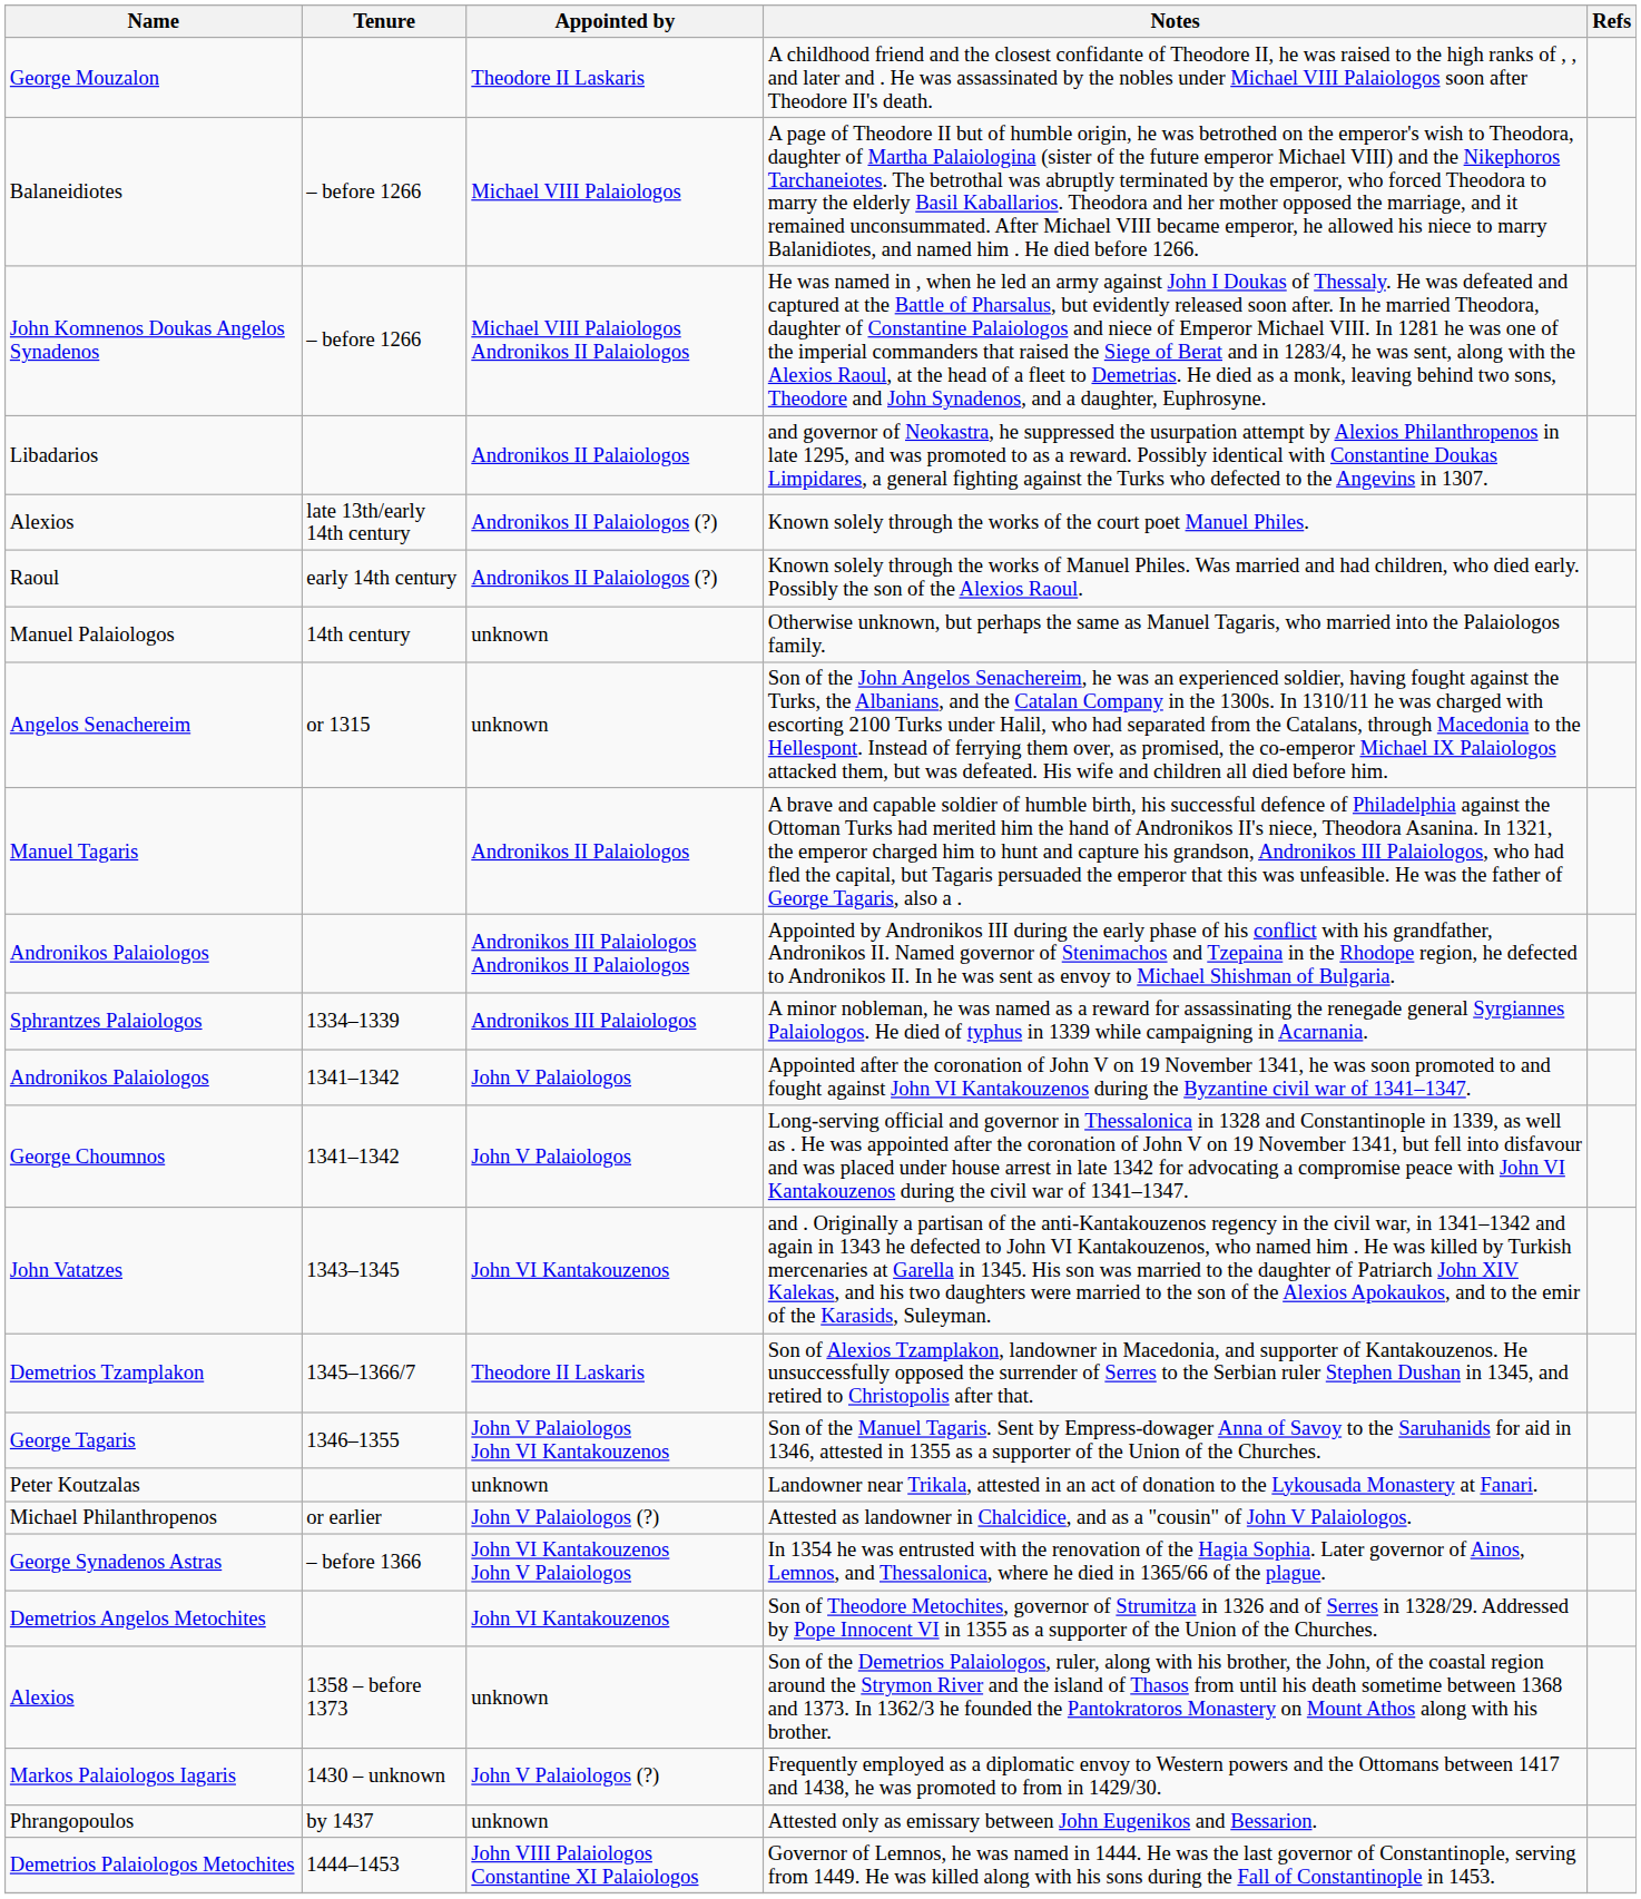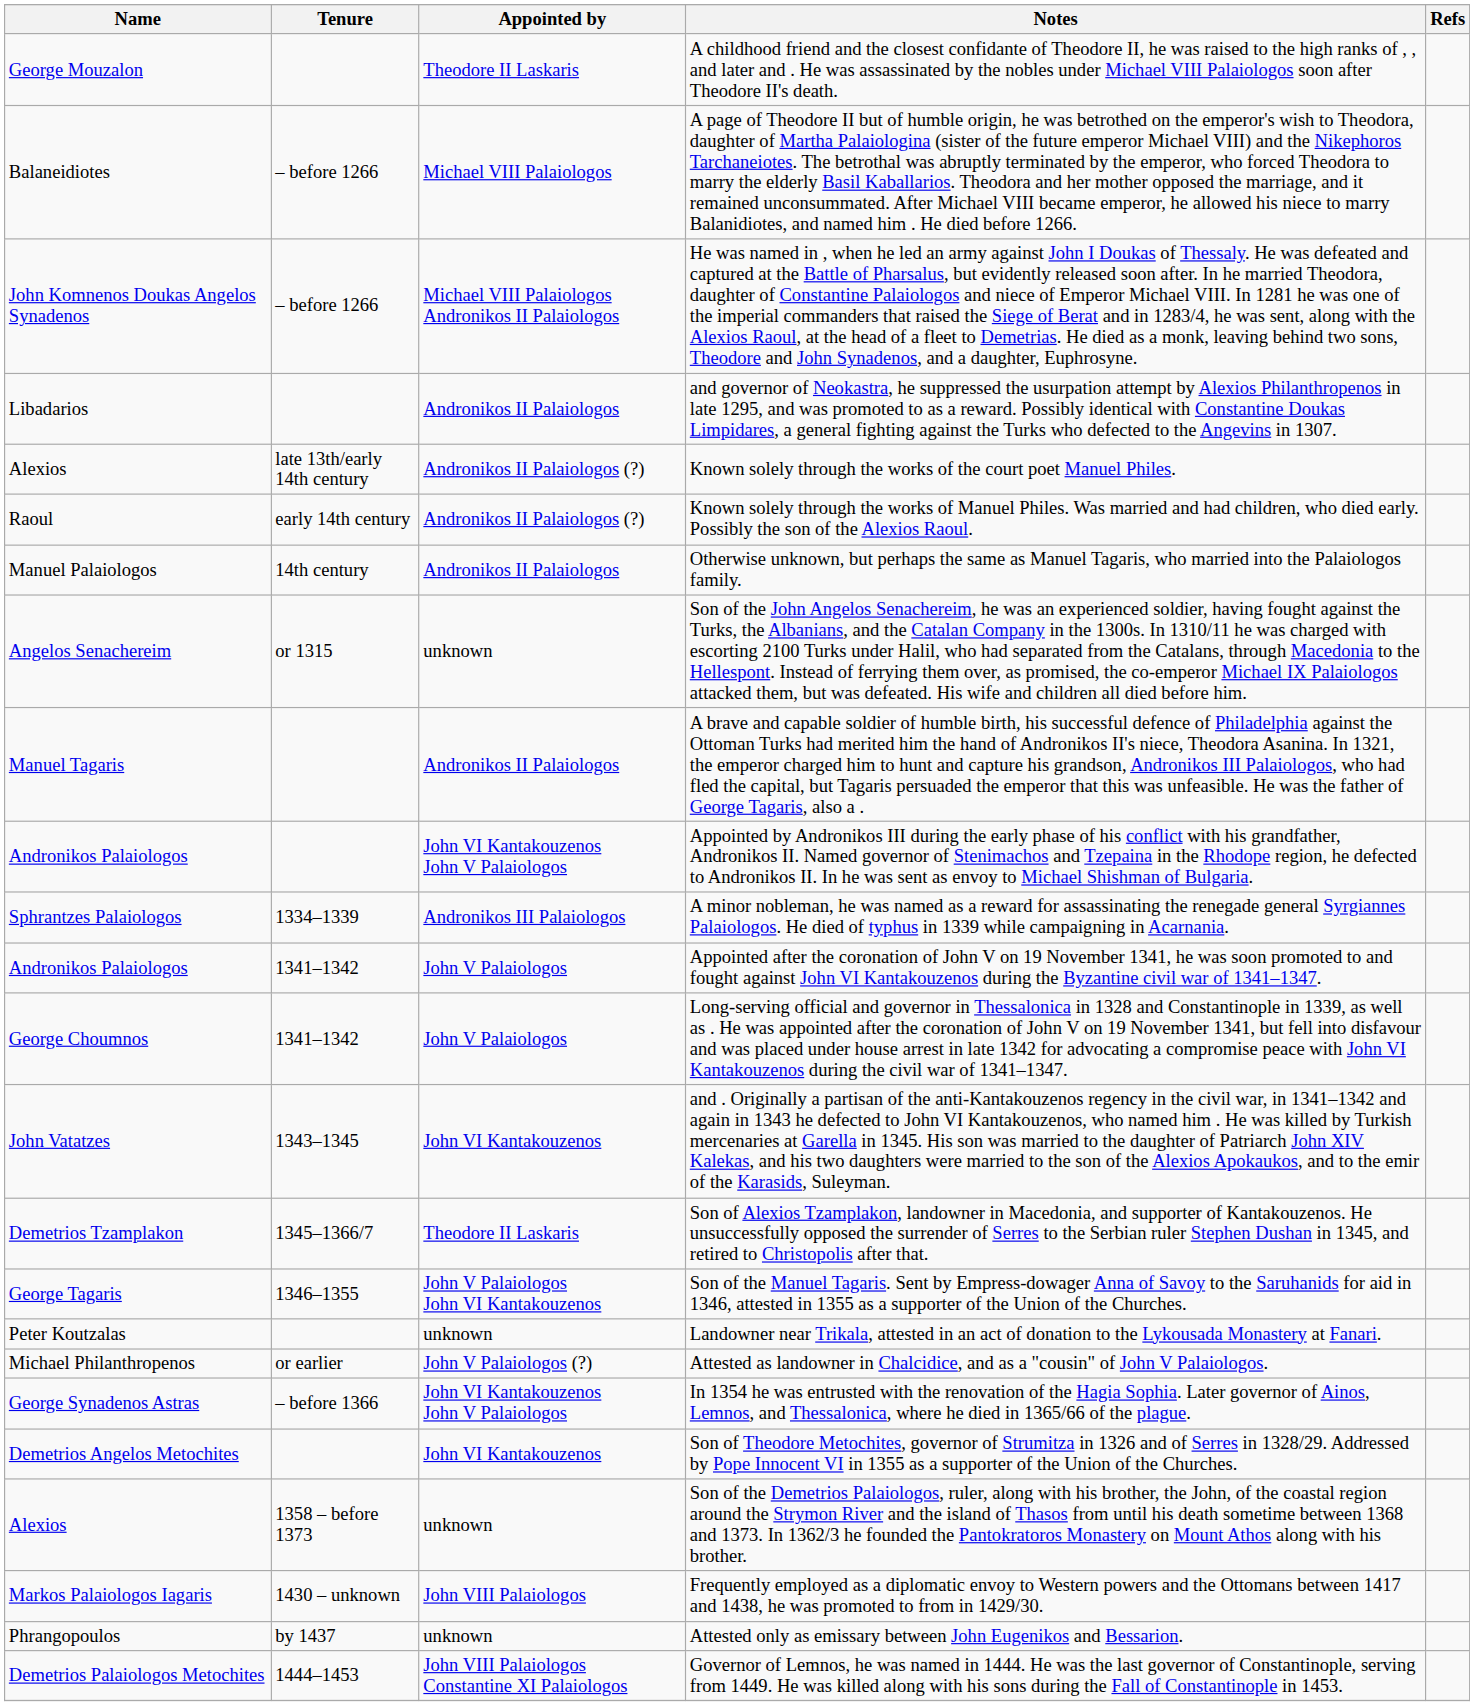row 8 | Appointed by: unknown -> Andronikos II Palaiologos
row 11 | Appointed by: Andronikos III Palaiologos Andronikos II Palaiologos -> John VI Kantakouzenos John V Palaiologos
row 23 | Appointed by: John V Palaiologos (?) -> John VIII Palaiologos
